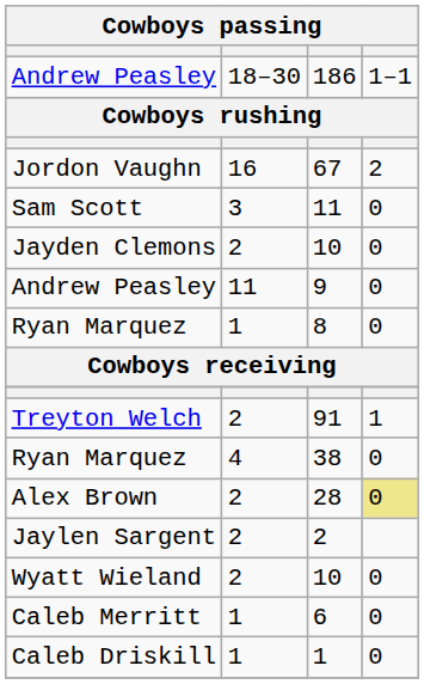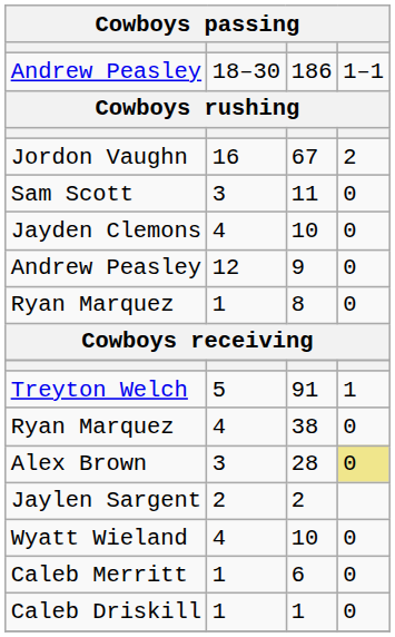Jayden Clemons / 10 | column 2: 2 -> 4
9 | column 2: 11 -> 12
91 | column 2: 2 -> 5
28 | column 2: 2 -> 3
Wyatt Wieland / 10 | column 2: 2 -> 4
